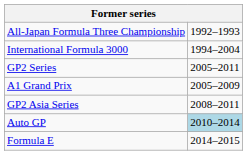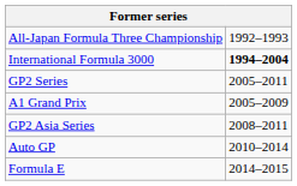International Formula 3000 | column 2: normal -> bold
Auto GP | column 2: lightblue background -> no background
